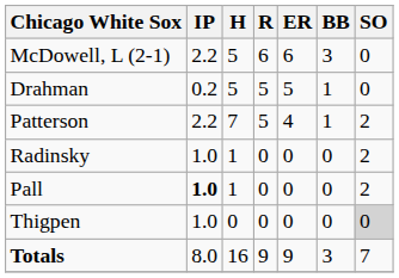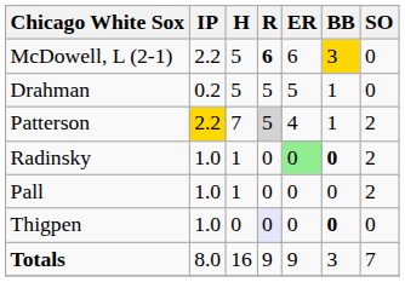McDowell, L (2-1) | R: normal -> bold
McDowell, L (2-1) | BB: no background -> gold background
Patterson | IP: no background -> gold background
Patterson | R: no background -> lightgrey background
Radinsky | ER: no background -> lightgreen background
Radinsky | BB: normal -> bold
Pall | IP: bold -> normal
Thigpen | R: no background -> lavender background
Thigpen | BB: normal -> bold
Thigpen | SO: lightgrey background -> no background
